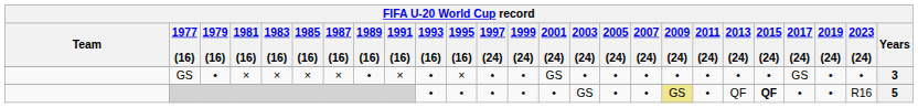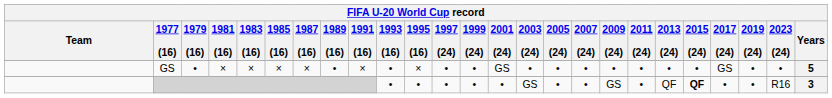row 3 | Years: 3 -> 5
row 4 | 2009 (24): khaki background -> no background
row 4 | Years: 5 -> 3
